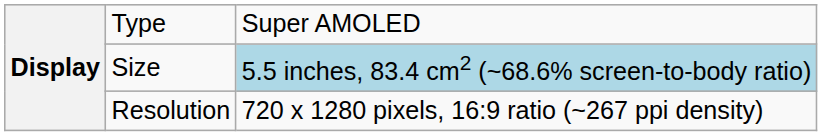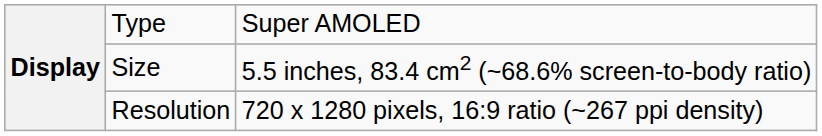Size | column 3: lightblue background -> no background
